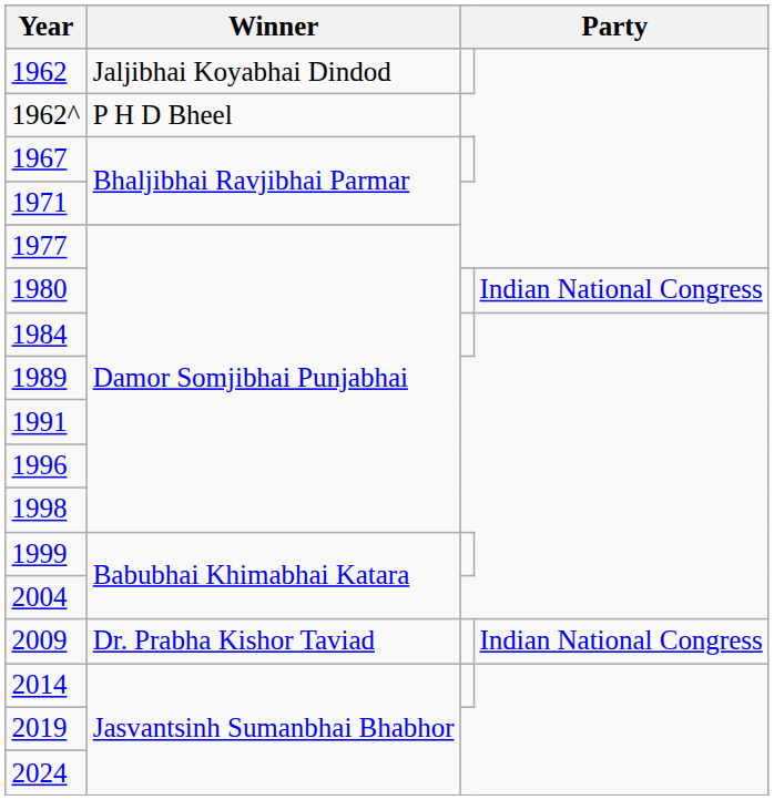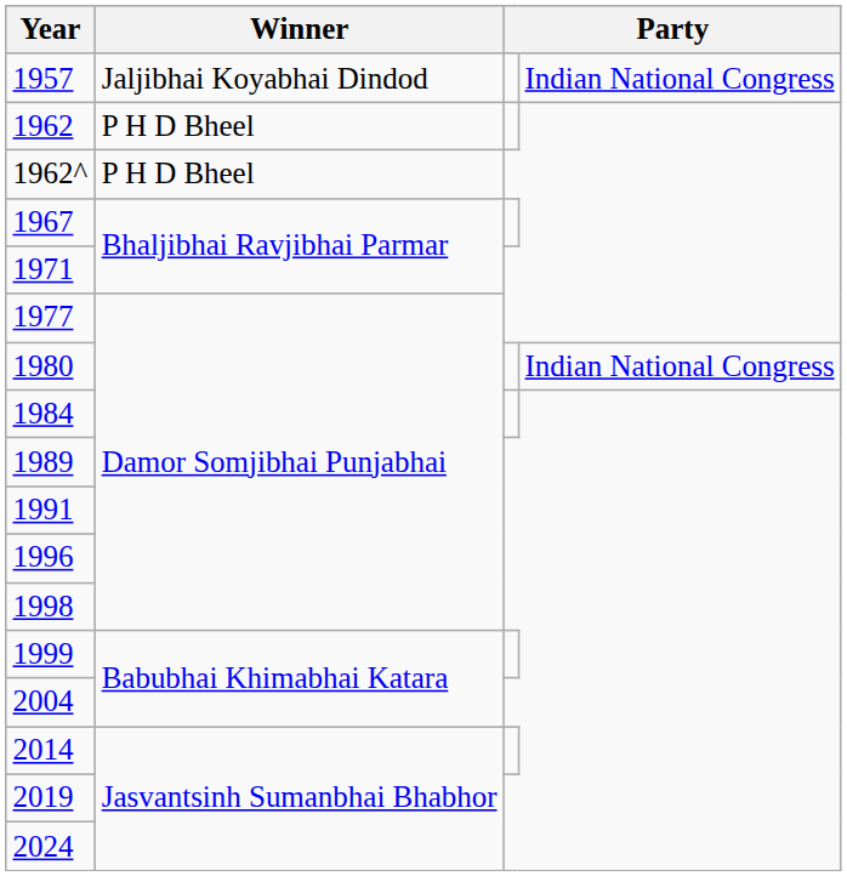+ row: 1957 | Jaljibhai Koyabhai Dindod | Indian National Congress
1962 | Winner: Jaljibhai Koyabhai Dindod -> P H D Bheel
- row: 2009 | Dr. Prabha Kishor Taviad | Indian National Congress
